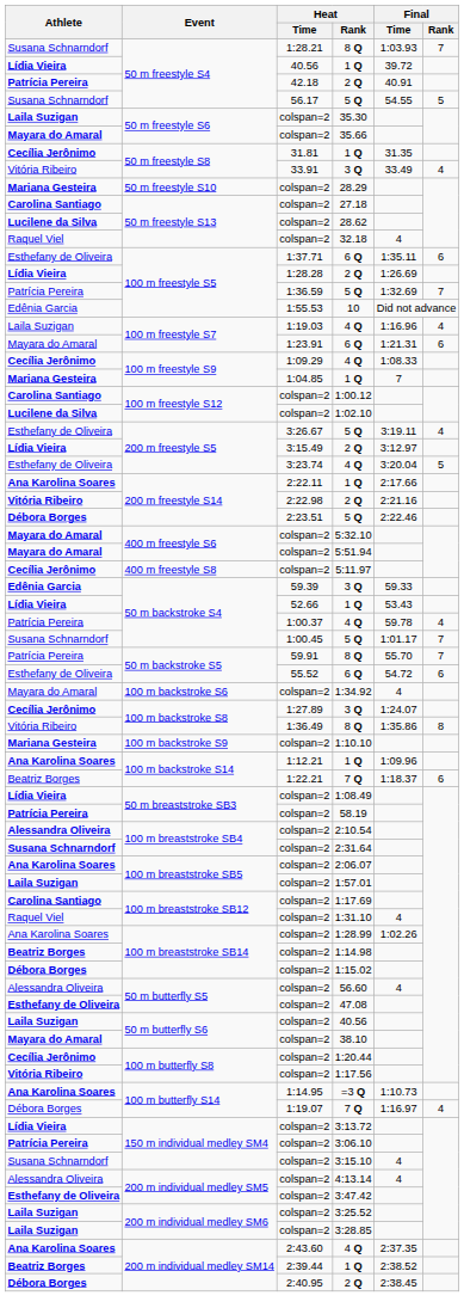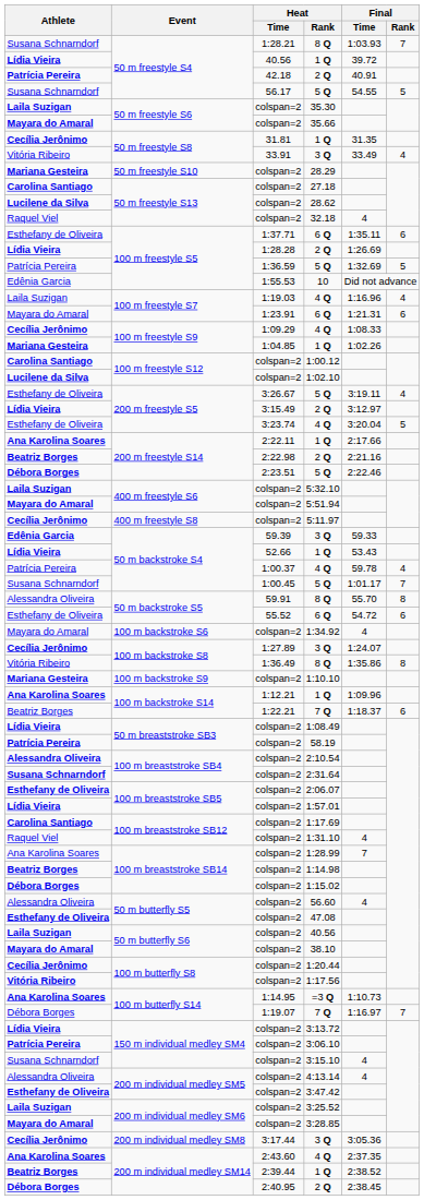1:36.59 / 5 Q | Final / Rank: 7 -> 5
1:04.85 / 1 Q | Final / Time: 7 -> 1:02.26
2:22.98 / 2 Q | Athlete: Vitória Ribeiro -> Beatriz Borges
5:32.10 | Athlete: Mayara do Amaral -> Laila Suzigan
59.91 / 8 Q | Athlete: Patrícia Pereira -> Alessandra Oliveira
59.91 / 8 Q | Final / Rank: 7 -> 8
2:06.07 | Athlete: Ana Karolina Soares -> Esthefany de Oliveira
1:57.01 | Athlete: Laila Suzigan -> Lídia Vieira
1:28.99 | Final / Time: 1:02.26 -> 7
1:19.07 / 7 Q | Final / Rank: 4 -> 7
3:28.85 | Athlete: Laila Suzigan -> Mayara do Amaral
+ row: Cecília Jerônimo | 200 m individual medley SM8 | 3:17.44 | 3 Q | 3:05.36
